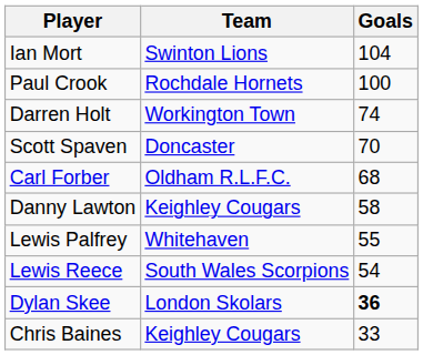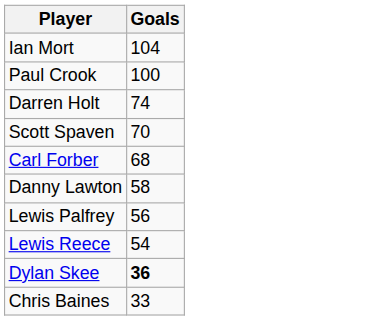- column: Team | Swinton Lions | Rochdale Hornets | Workington Town | Doncaster | Oldham R.L.F.C. | Keighley Cougars | Whitehaven | South Wales Scorpions | London Skolars | Keighley Cougars
Lewis Palfrey | Goals: 55 -> 56
